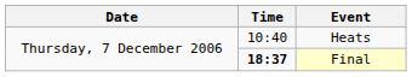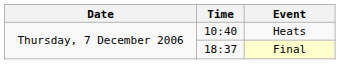Final | Time: bold -> normal
